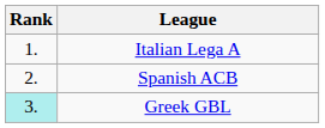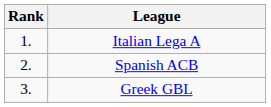Greek GBL | Rank: paleturquoise background -> no background
